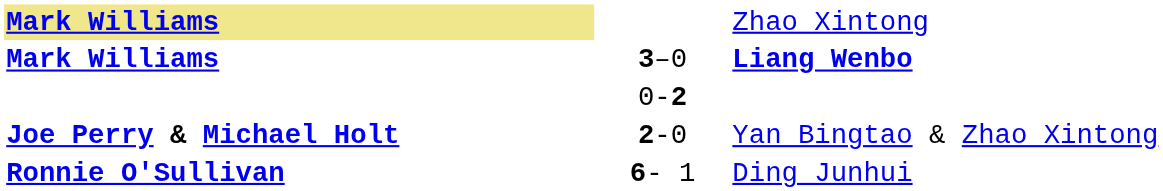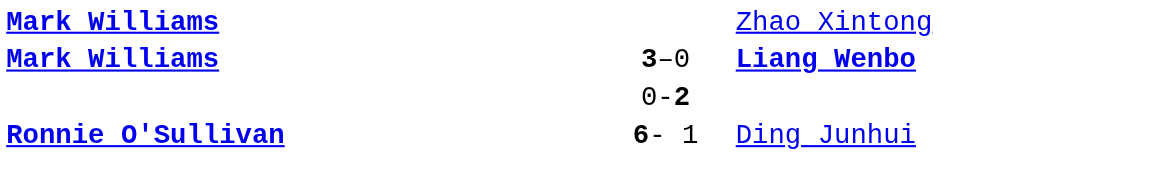Zhao Xintong | column 1: khaki background -> no background
- row: Joe Perry & Michael Holt | 2-0 | Yan Bingtao & Zhao Xintong
